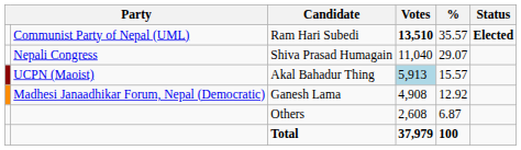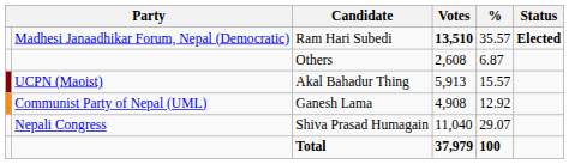Ram Hari Subedi | column 2: Communist Party of Nepal (UML) -> Madhesi Janaadhikar Forum, Nepal (Democratic)
rows swapped: Shiva Prasad Humagain <-> Others
Akal Bahadur Thing | Votes: lightblue background -> no background
Ganesh Lama | column 2: Madhesi Janaadhikar Forum, Nepal (Democratic) -> Communist Party of Nepal (UML)
